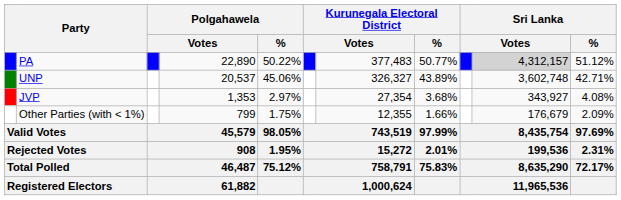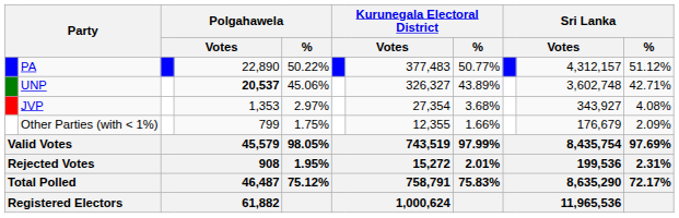PA | column 10: lightgrey background -> no background
UNP | column 4: normal -> bold
